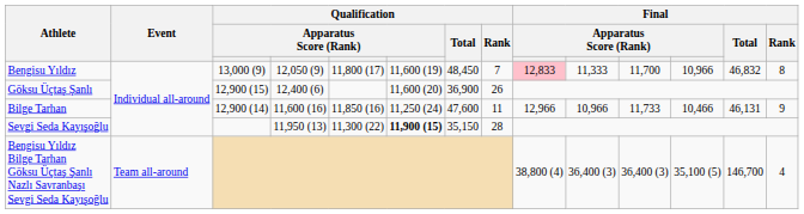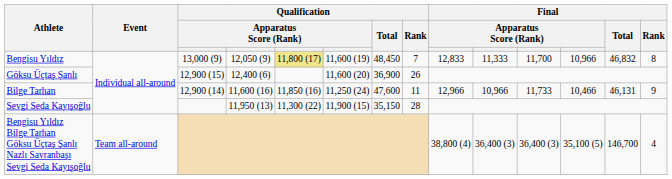row 4 | column 5: no background -> khaki background
row 4 | column 9: pink background -> no background
row 7 | column 6: bold -> normal
